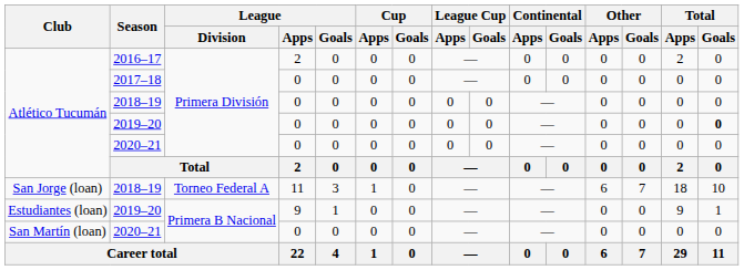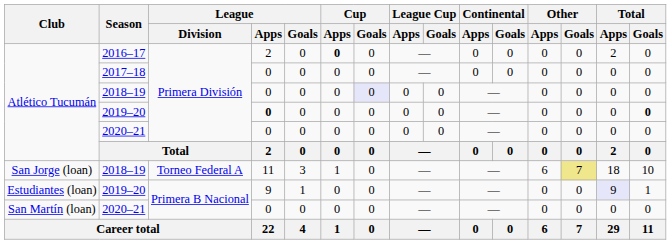2016–17 | Cup / Apps: normal -> bold
Atlético Tucumán / 2018–19 | Cup / Goals: no background -> lavender background
Atlético Tucumán / 2019–20 | League / Apps: normal -> bold
San Jorge (loan) / 2018–19 | Other / Goals: no background -> khaki background
Estudiantes (loan) / 2019–20 | Total / Apps: no background -> lavender background
